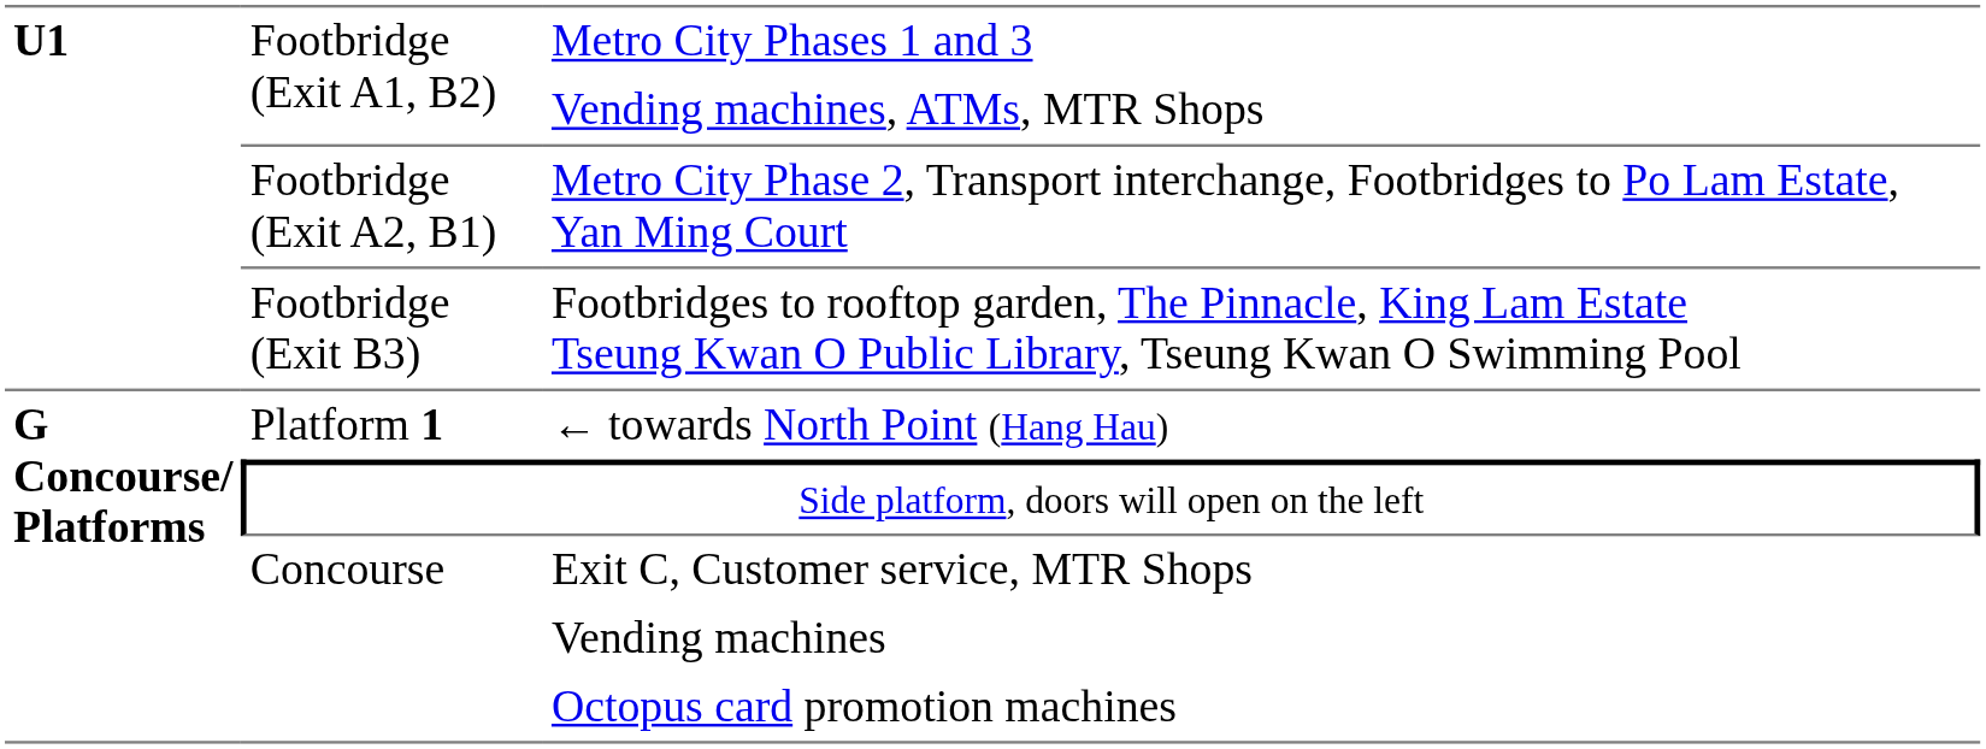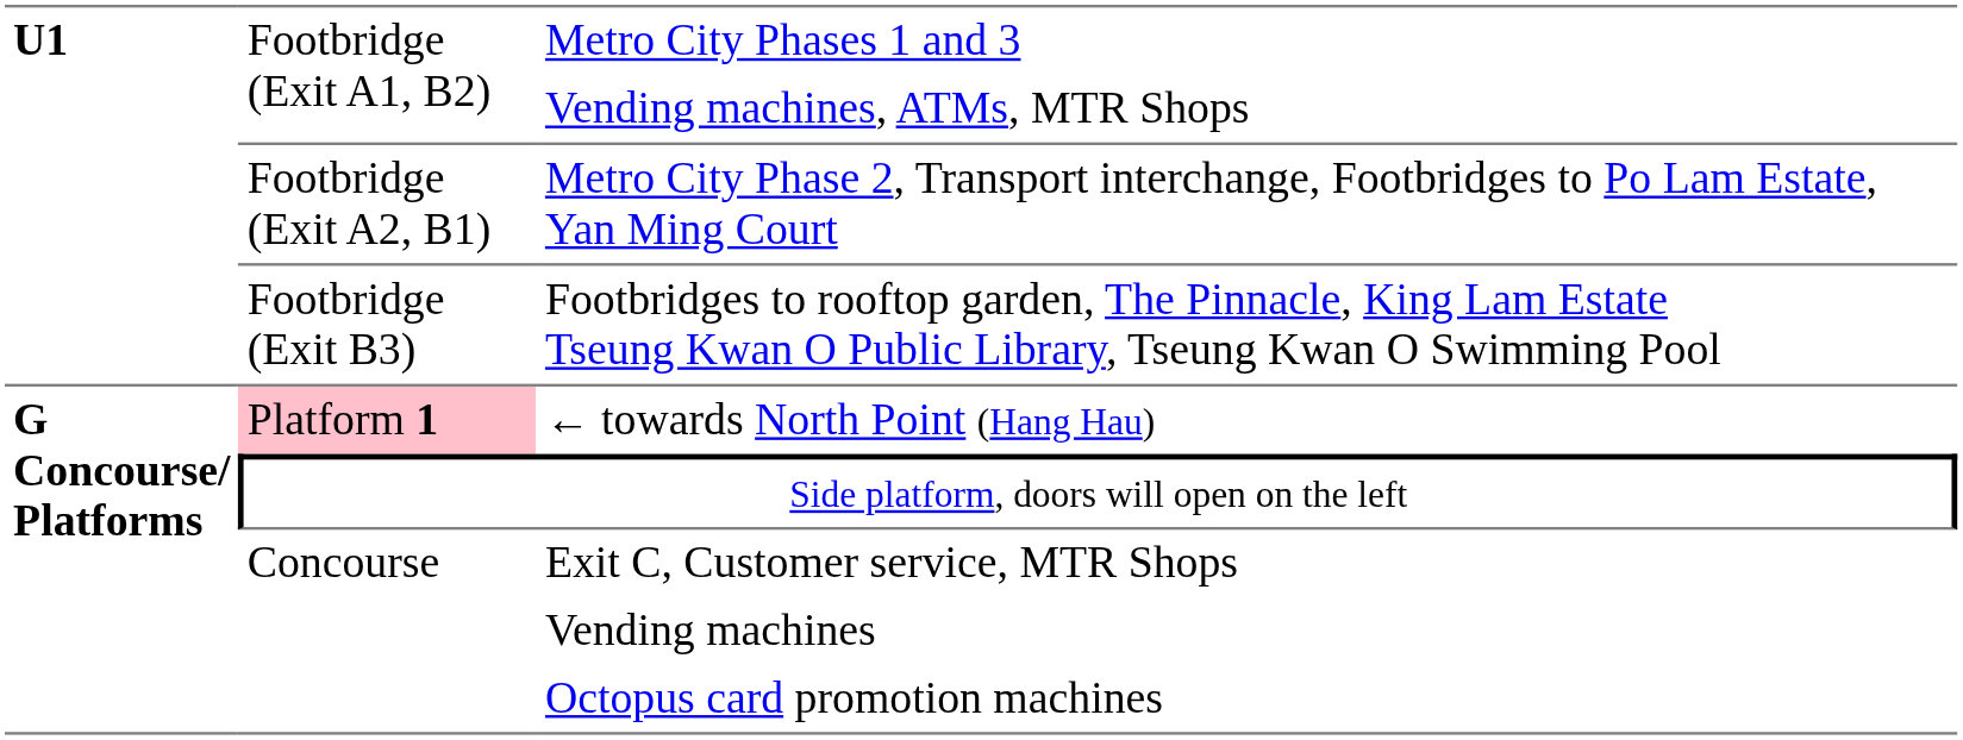← towards North Point (Hang Hau) | column 2: no background -> pink background
